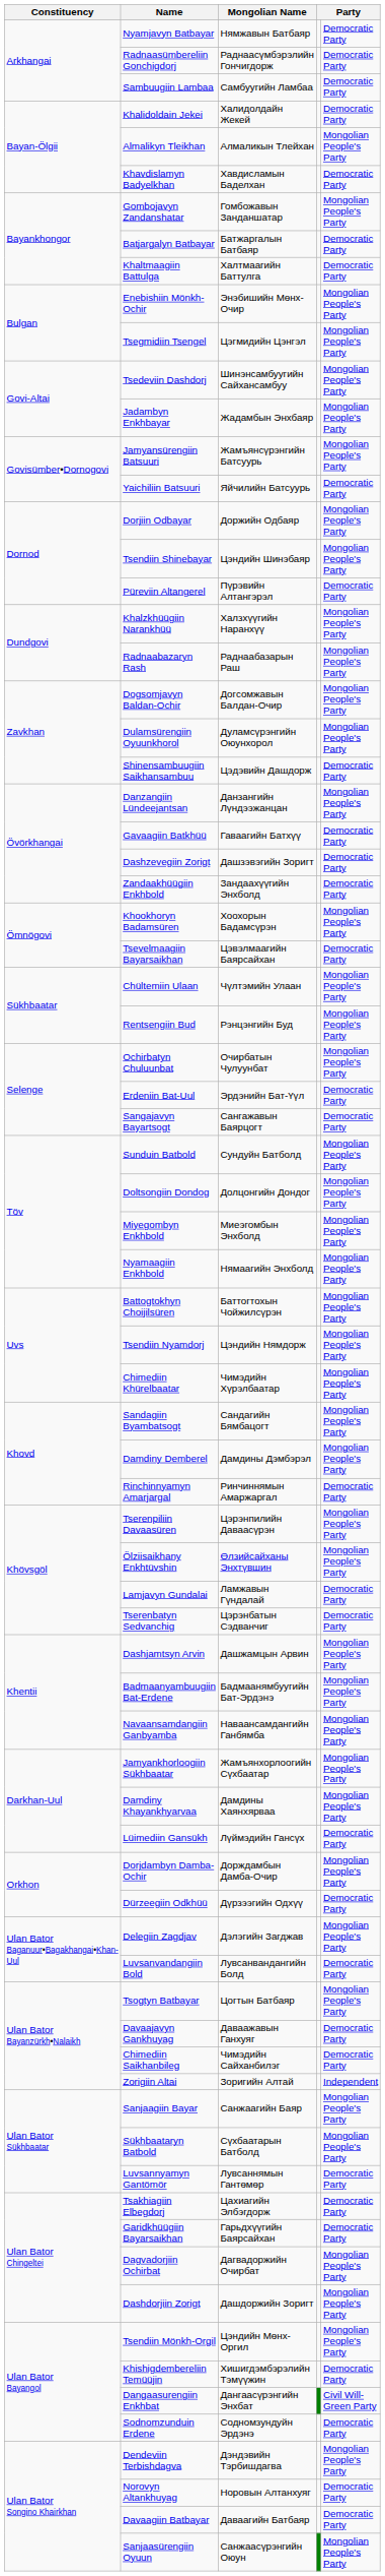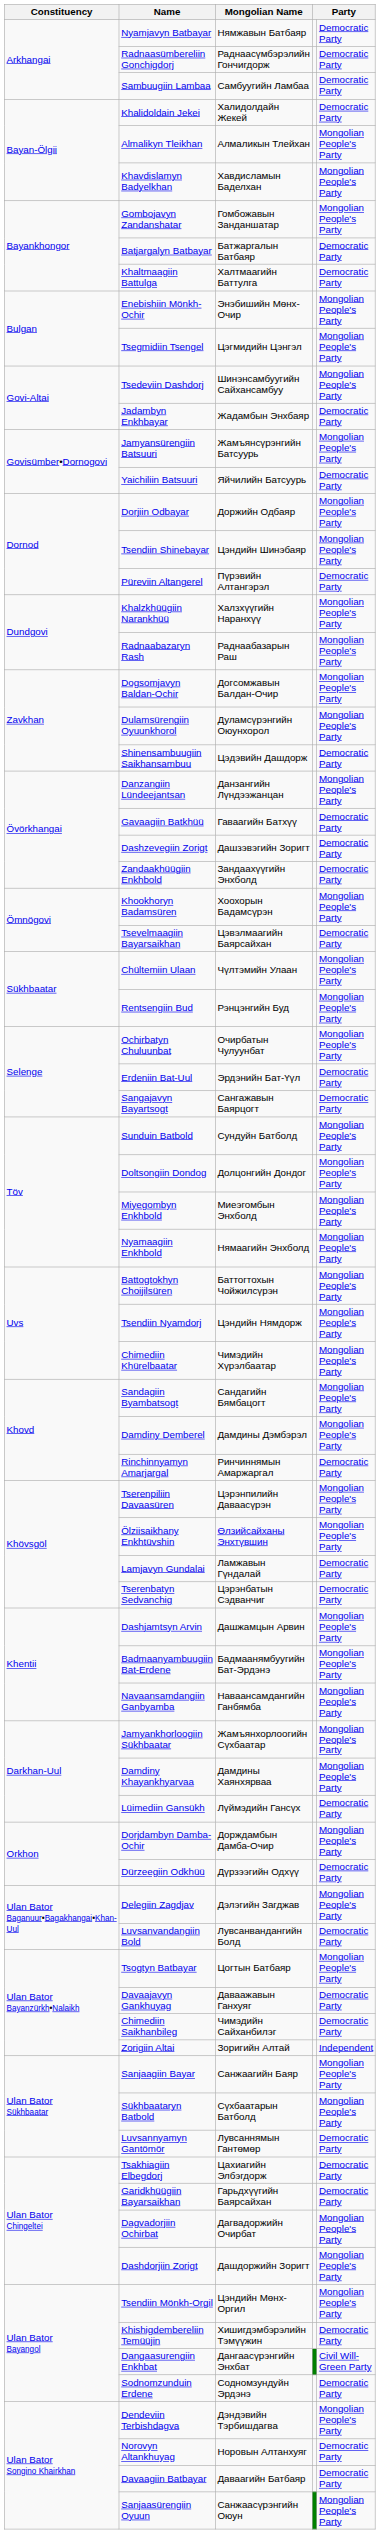Khavdislamyn Badyelkhan | column 5: Democratic Party -> Mongolian People's Party
Jadambyn Enkhbayar | column 5: Mongolian People's Party -> Democratic Party
